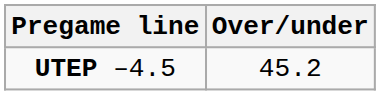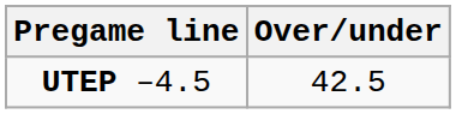UTEP –4.5 | Over/under: 45.2 -> 42.5
